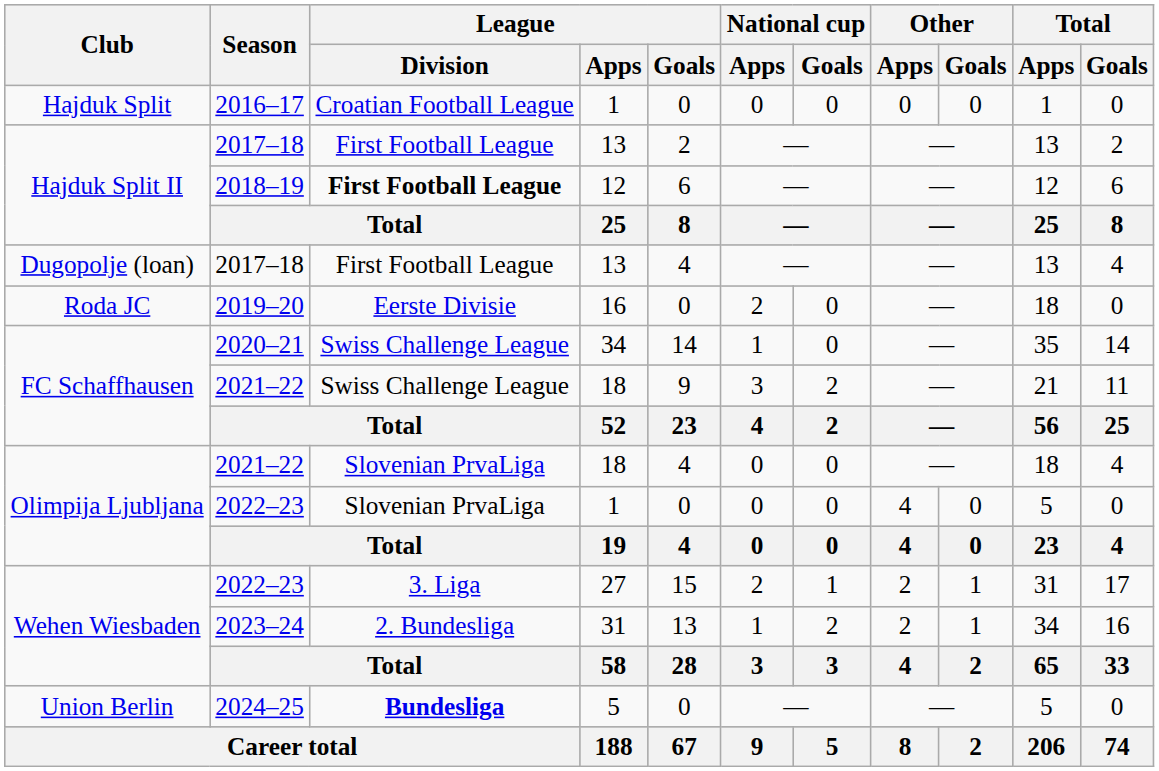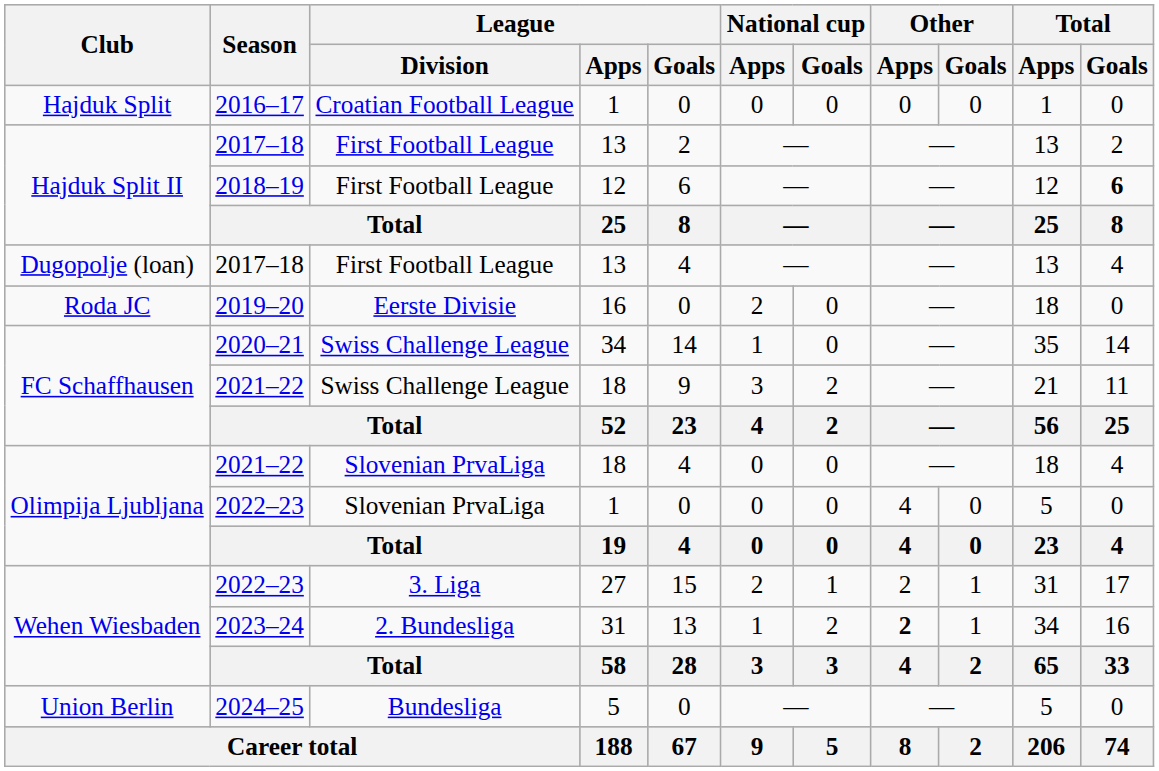2018–19 | League / Division: bold -> normal
2018–19 | Total / Goals: normal -> bold
2023–24 | Other / Apps: normal -> bold
2024–25 | League / Division: bold -> normal
